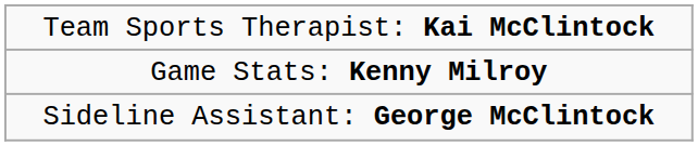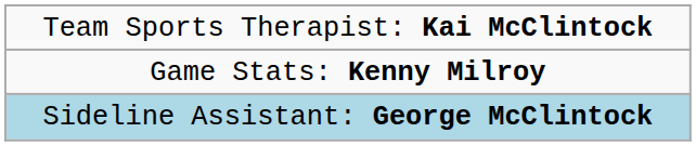row 3 | column 1: no background -> lightblue background
